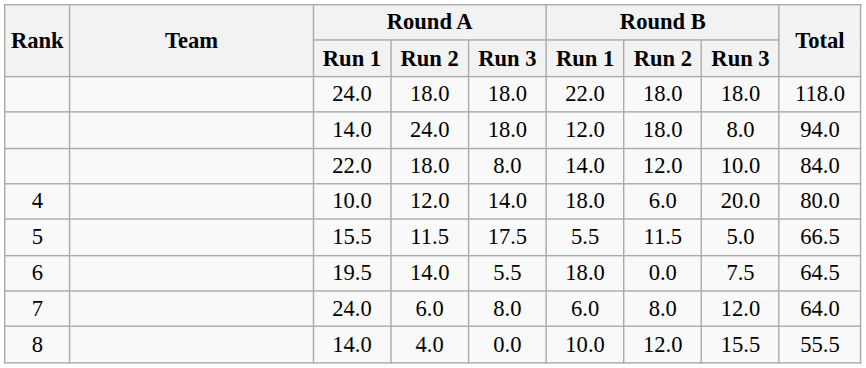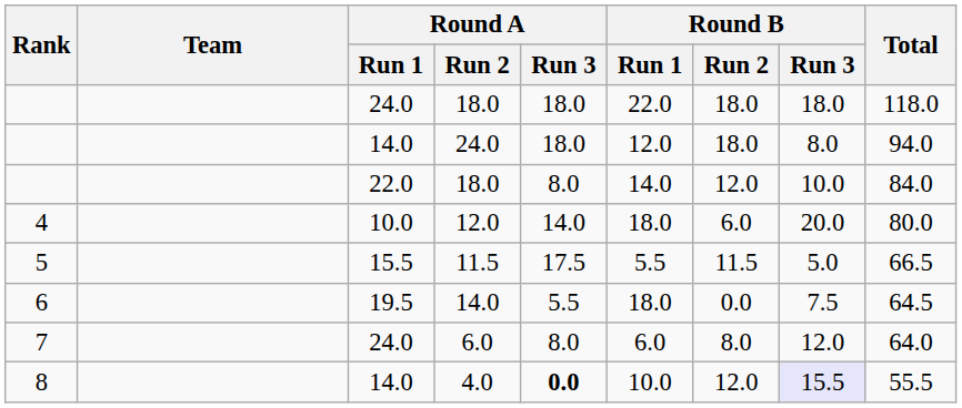4.0 | Round A / Run 3: normal -> bold
4.0 | Round B / Run 3: no background -> lavender background
